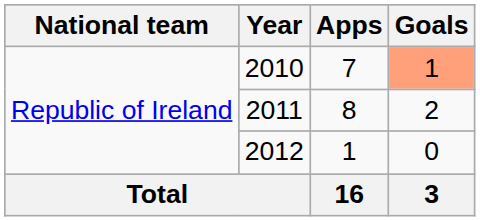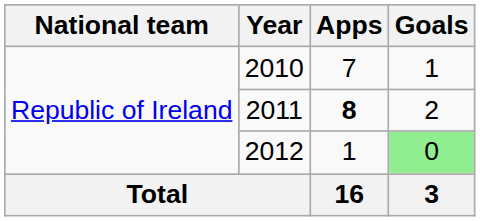2010 | Goals: lightsalmon background -> no background
2011 | Apps: normal -> bold
2012 | Goals: no background -> lightgreen background
